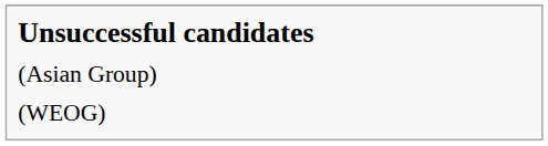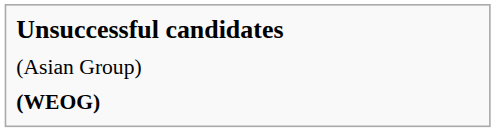row 3 | column 1: normal -> bold
